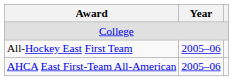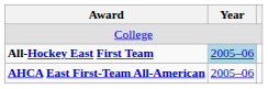All-Hockey East First Team | Award: normal -> bold
All-Hockey East First Team | Year: no background -> lightblue background
AHCA East First-Team All-American | Award: normal -> bold
